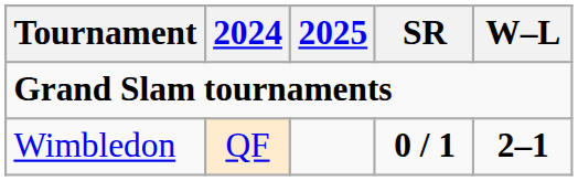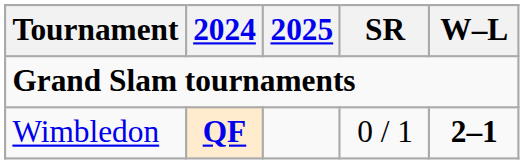Wimbledon | 2024: normal -> bold
Wimbledon | SR: bold -> normal
